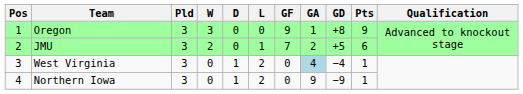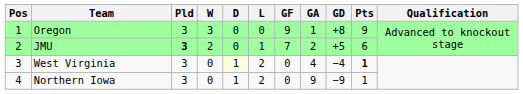JMU | Pld: normal -> bold
West Virginia | D: no background -> lightyellow background
West Virginia | GA: lightblue background -> no background
West Virginia | Pts: normal -> bold
